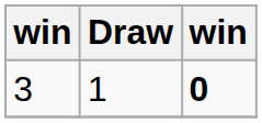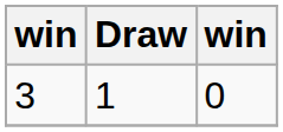3 | column 3: bold -> normal
